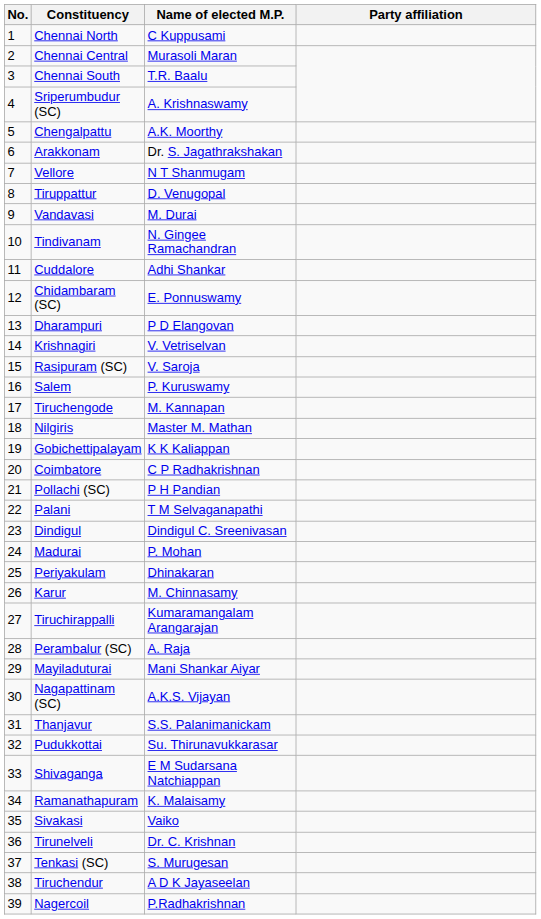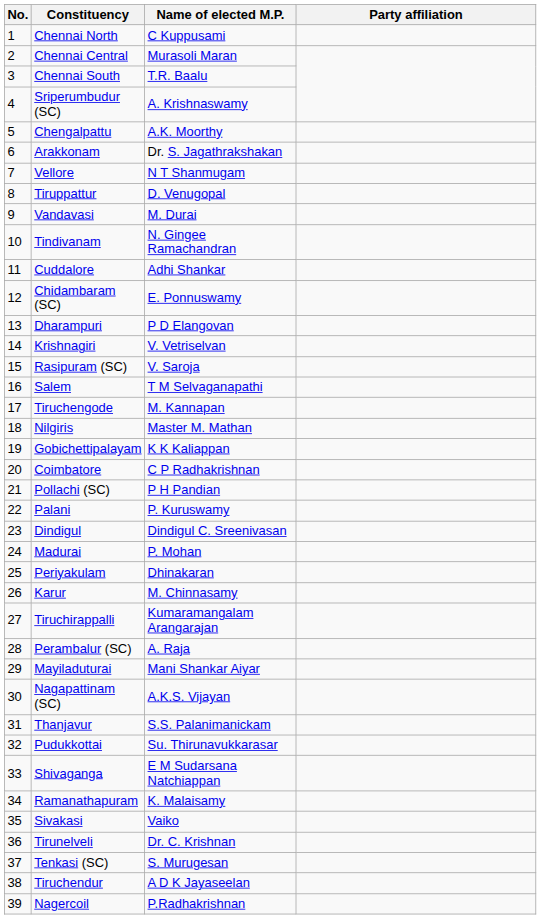Salem | Name of elected M.P.: P. Kuruswamy -> T M Selvaganapathi
Palani | Name of elected M.P.: T M Selvaganapathi -> P. Kuruswamy
